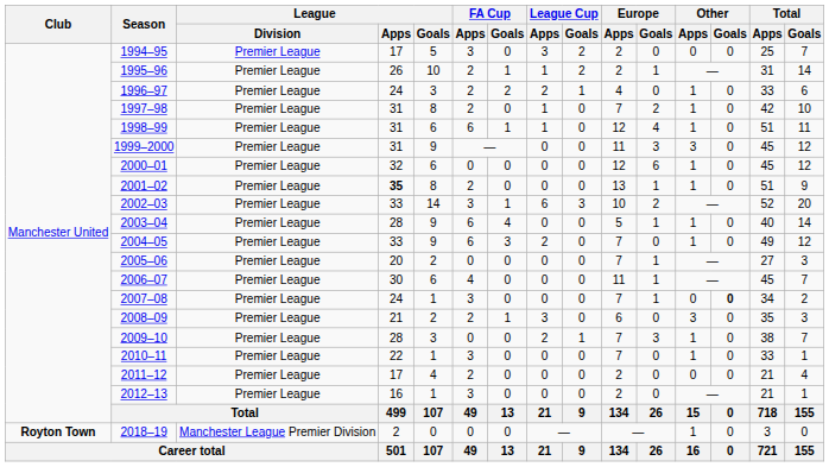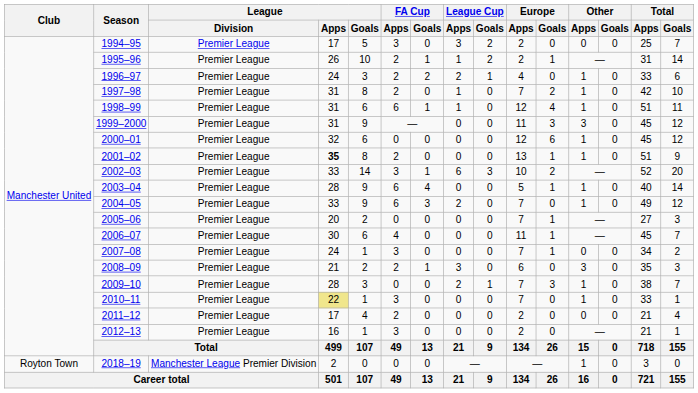2007–08 | Other / Goals: bold -> normal
2010–11 | League / Apps: no background -> khaki background
2018–19 | Club: bold -> normal
